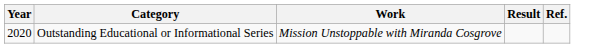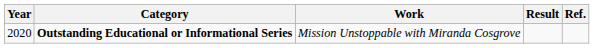Outstanding Educational or Informational Series | Category: normal -> bold
